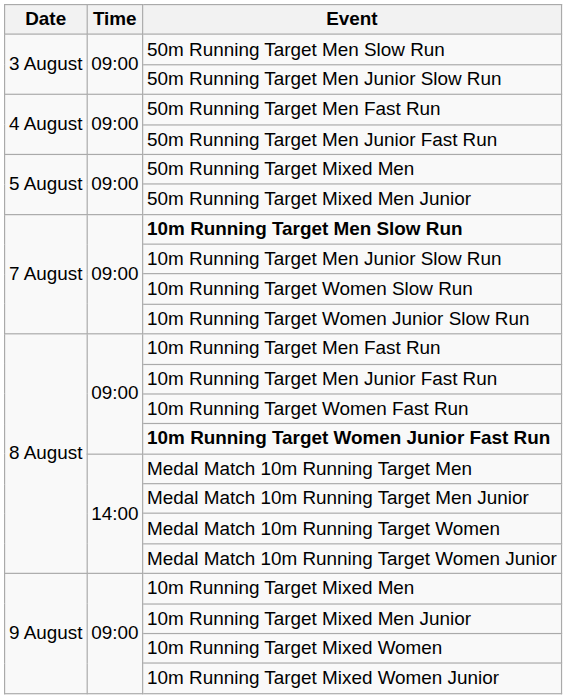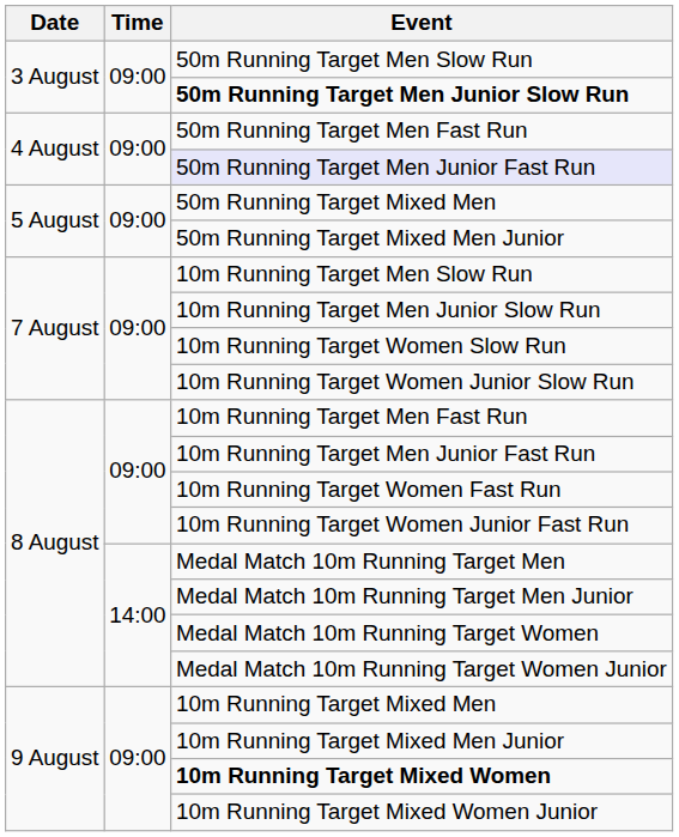50m Running Target Men Junior Slow Run | Event: normal -> bold
50m Running Target Men Junior Fast Run | Event: no background -> lavender background
10m Running Target Men Slow Run | Event: bold -> normal
10m Running Target Women Junior Fast Run | Event: bold -> normal
10m Running Target Mixed Women | Event: normal -> bold
